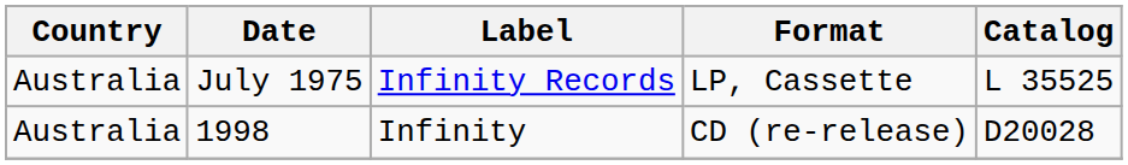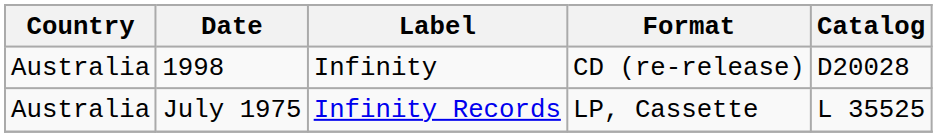rows swapped: July 1975 <-> 1998
